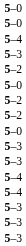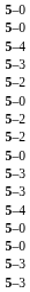row 13 | column 1: 5–4 -> 5–0
row 14 | column 1: 5–3 -> 5–0
